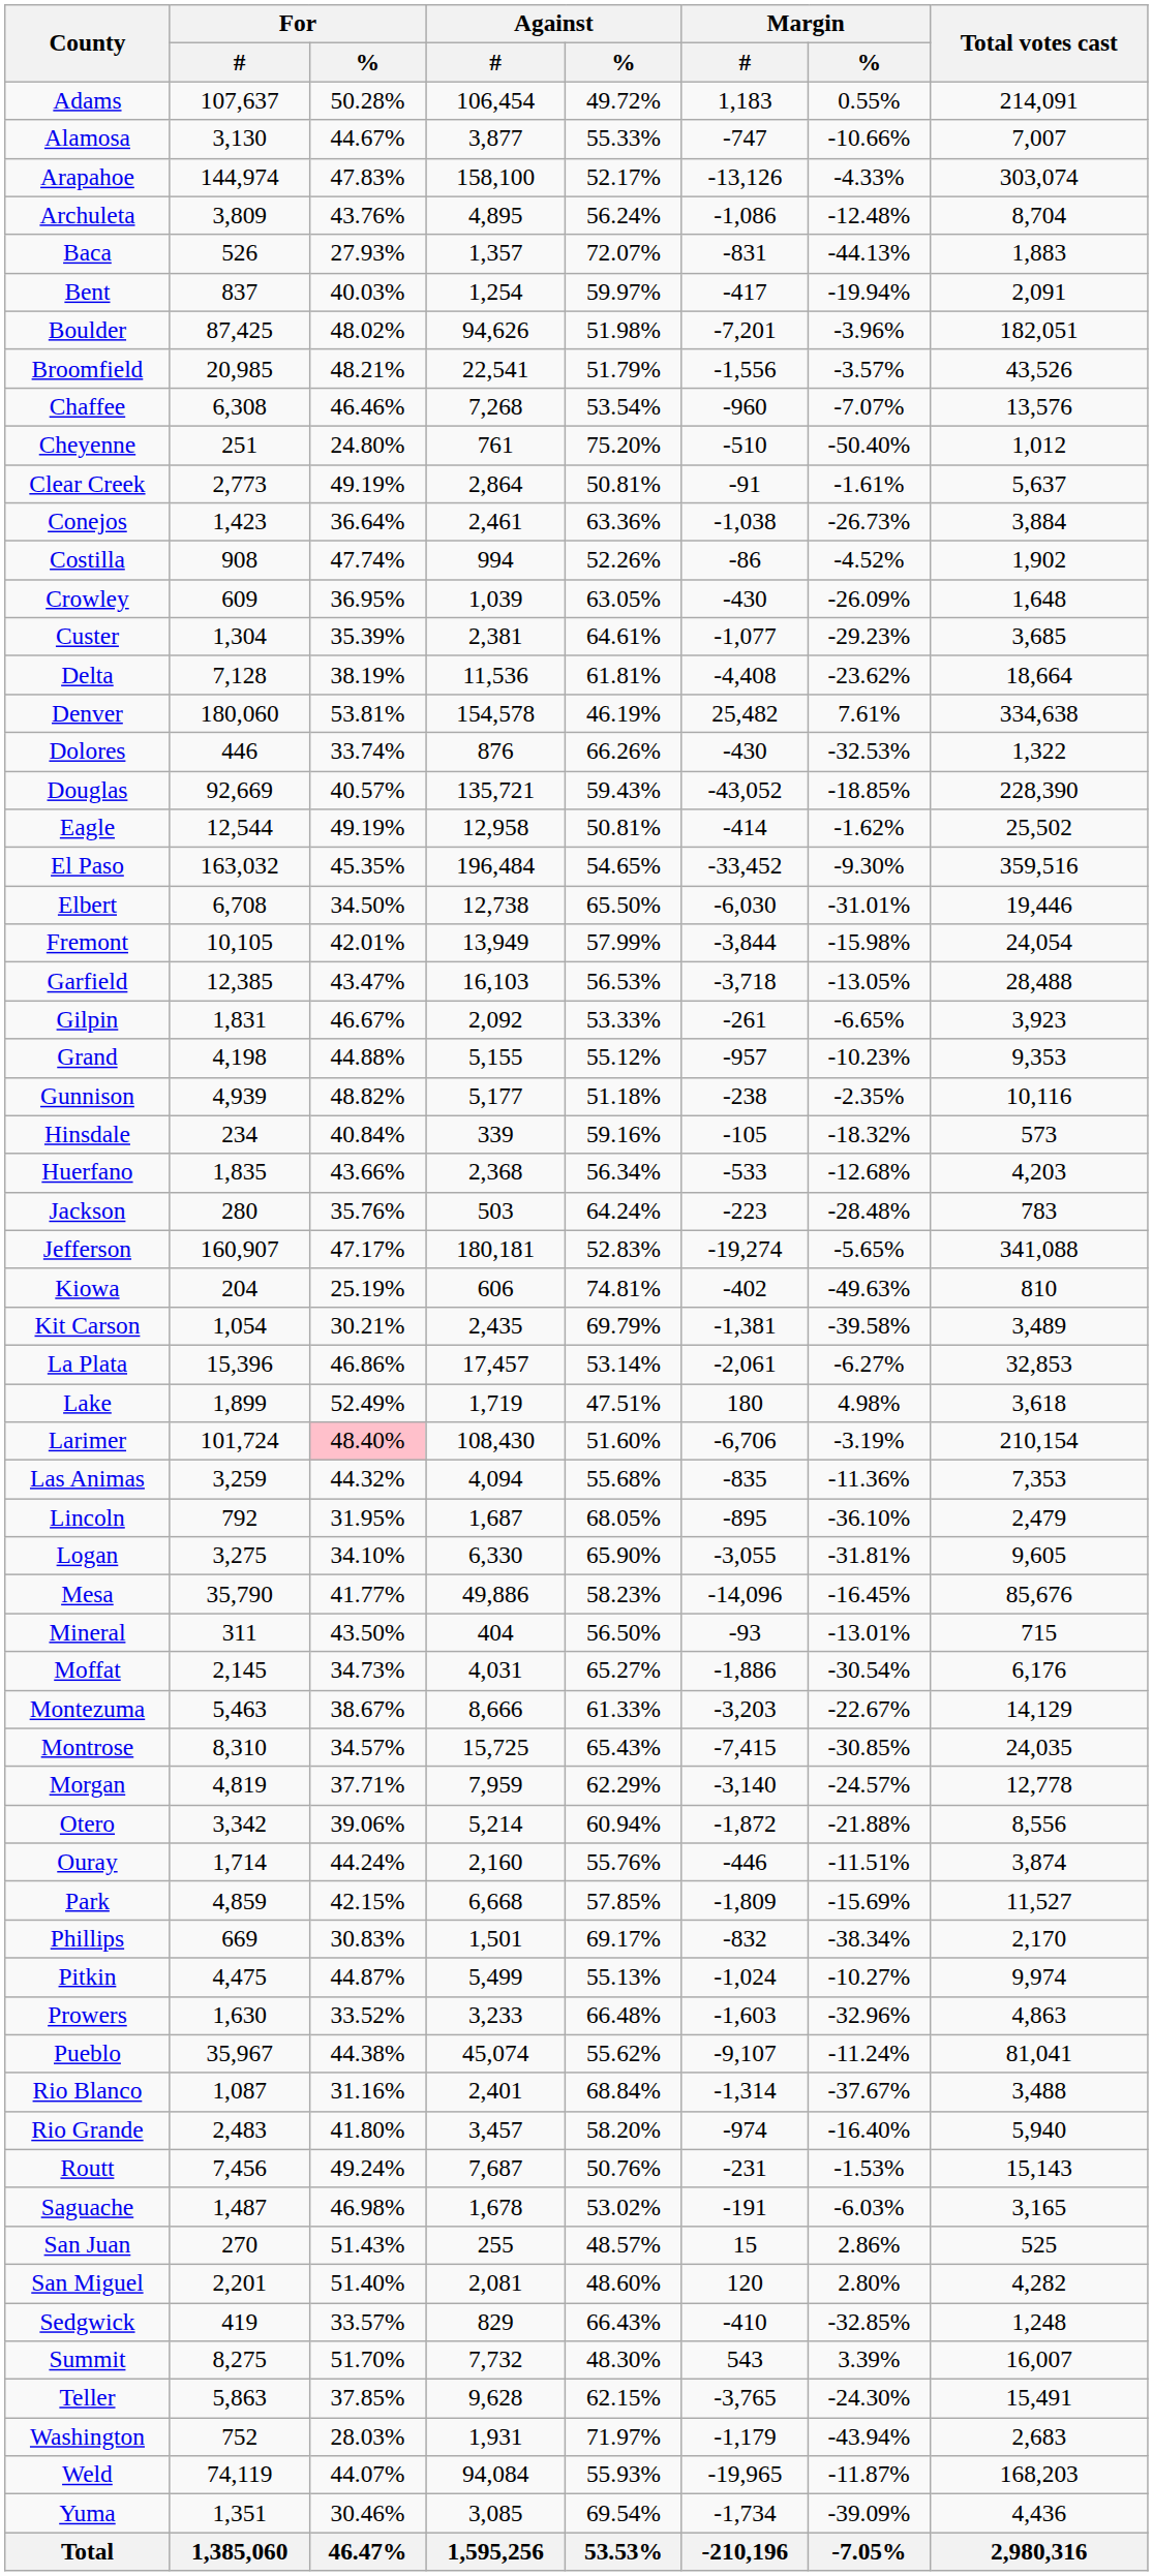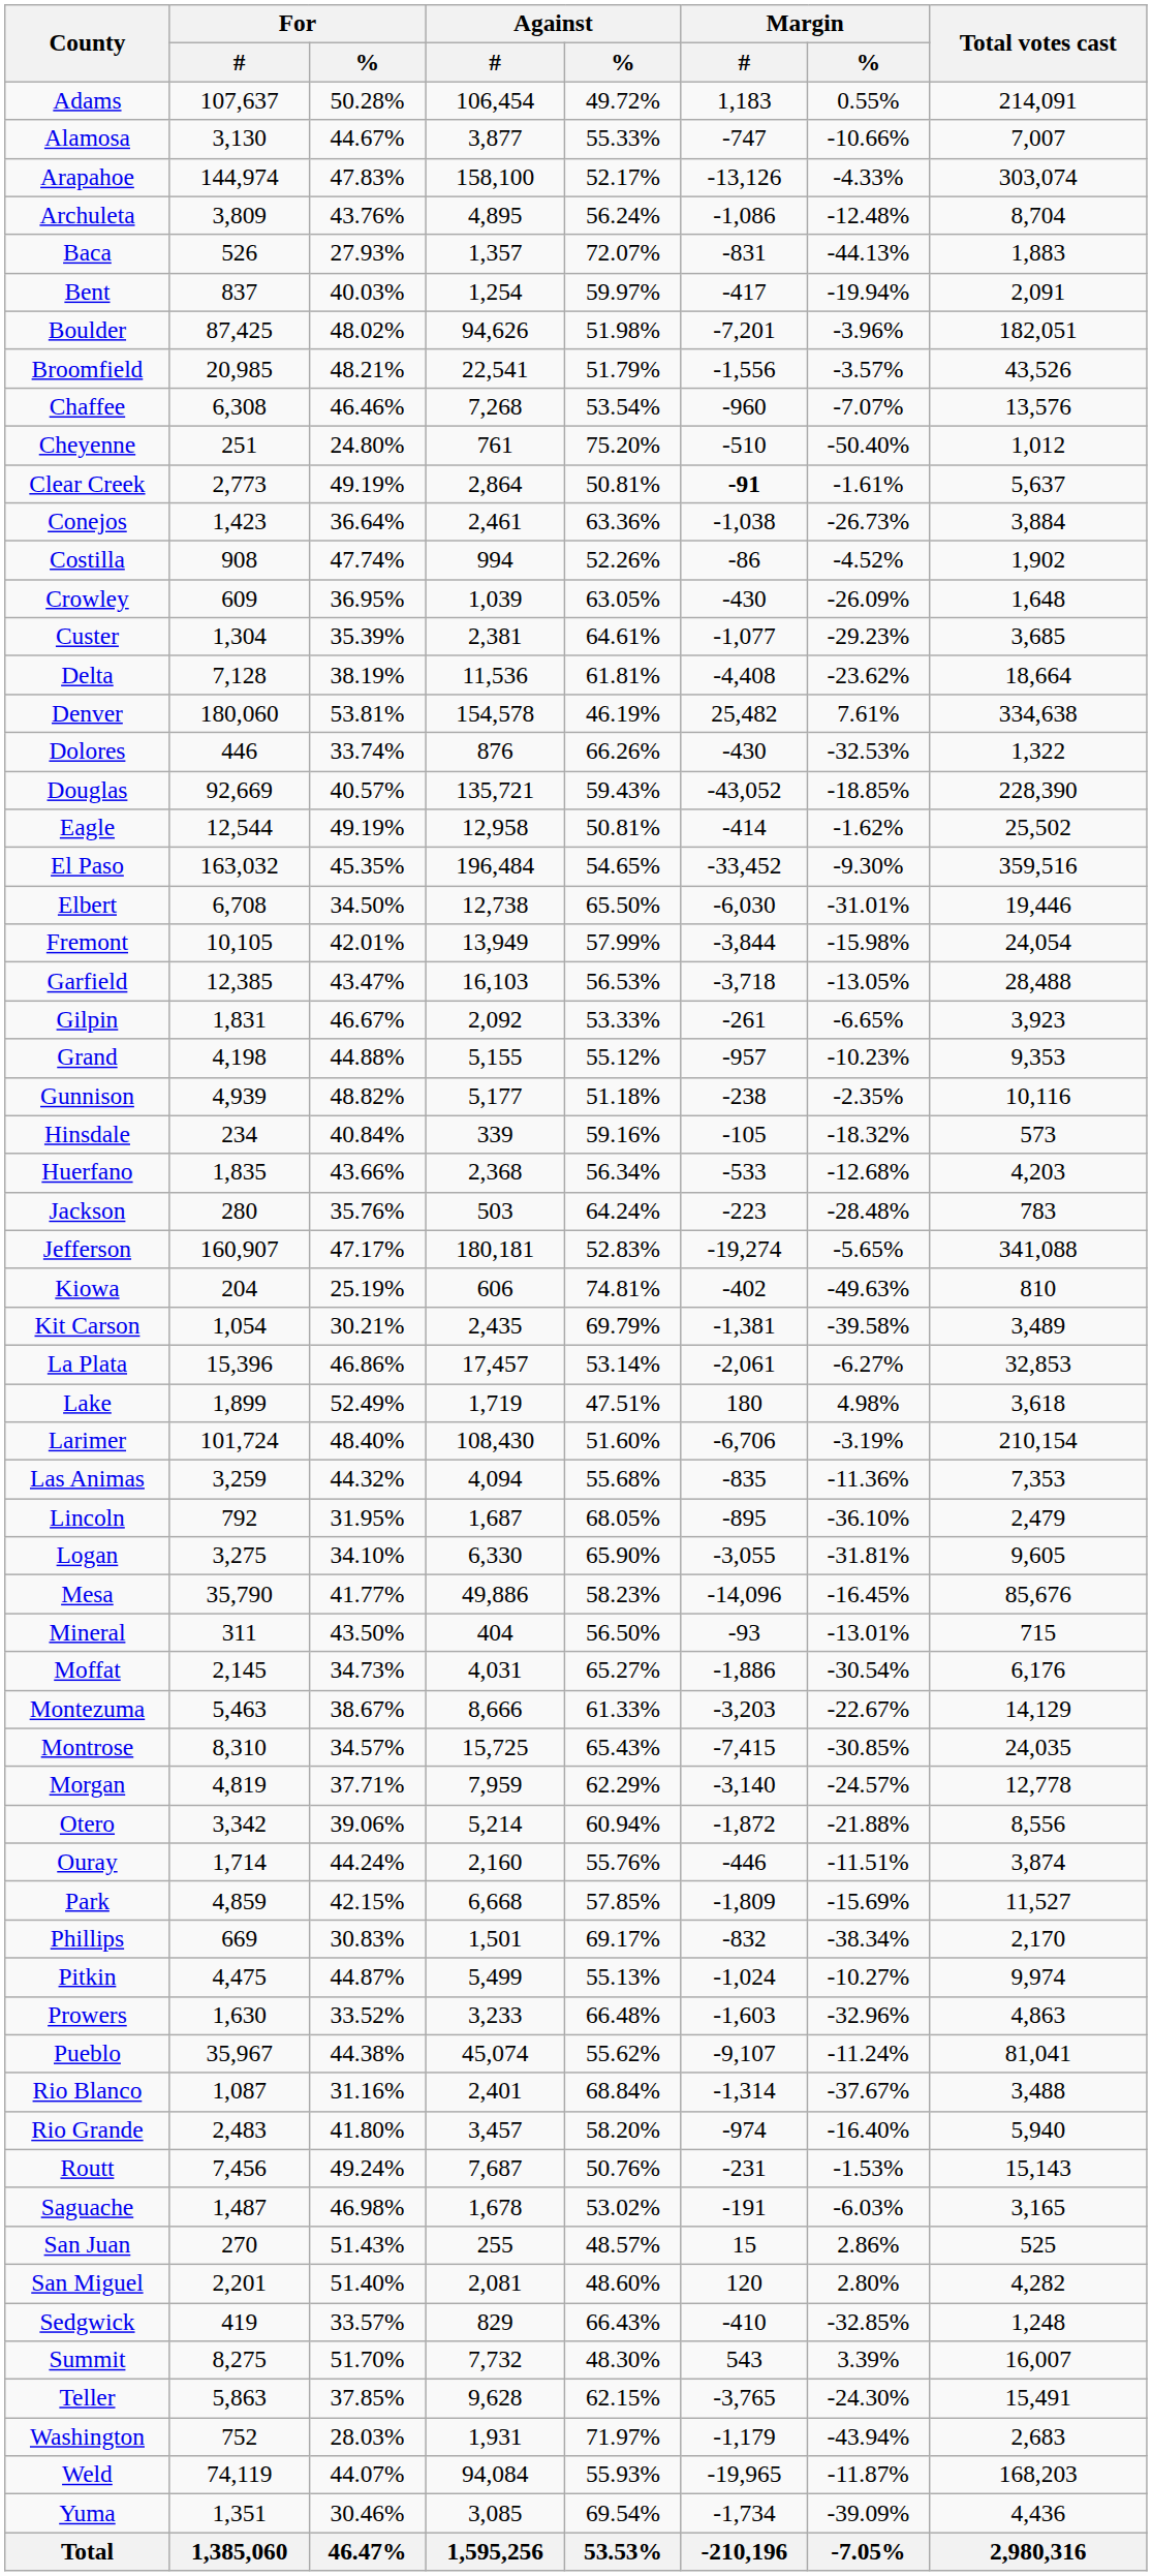Clear Creek | Margin / #: normal -> bold
Larimer | For / %: pink background -> no background
